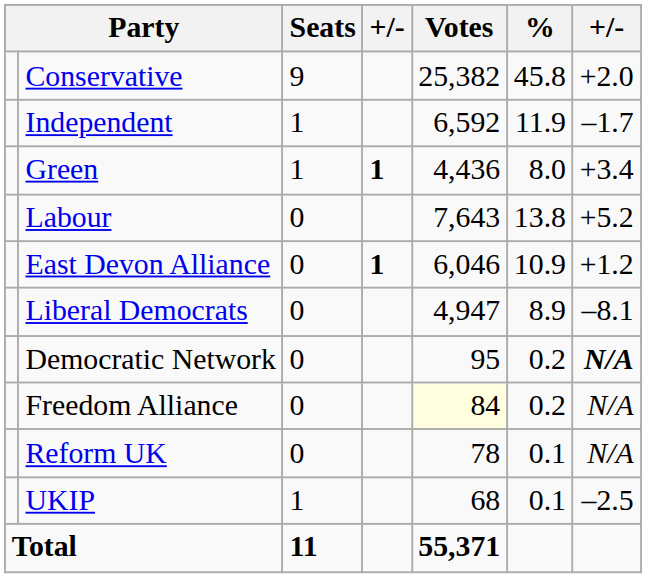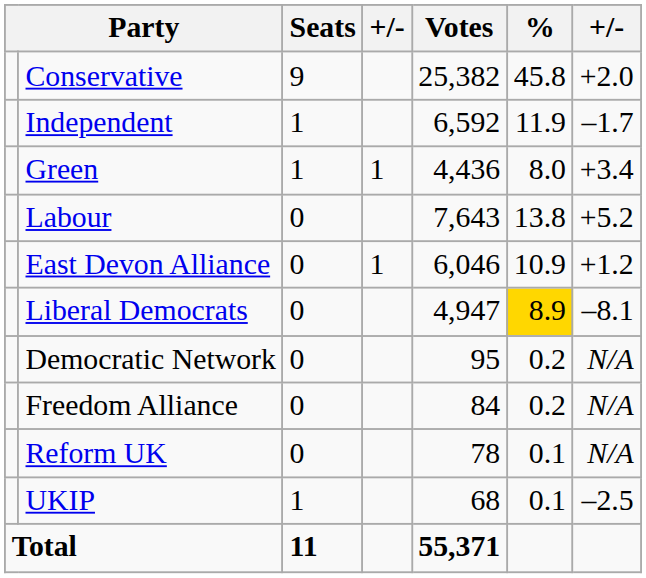Green | column 4: bold -> normal
East Devon Alliance | column 4: bold -> normal
Liberal Democrats | %: no background -> gold background
Democratic Network | column 7: bold -> normal
Freedom Alliance | Votes: lightyellow background -> no background
